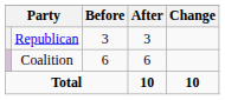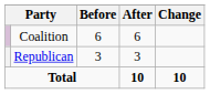rows swapped: Republican <-> Coalition
